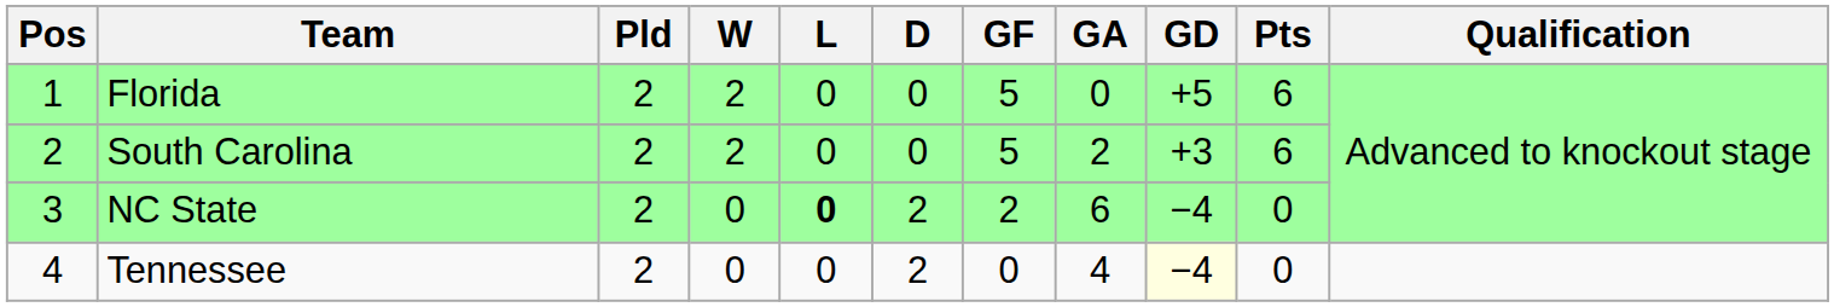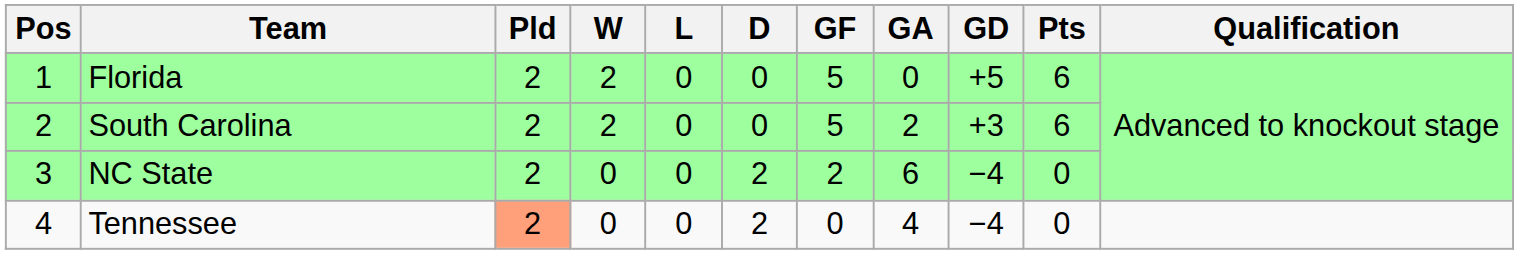NC State | L: bold -> normal
Tennessee | Pld: no background -> lightsalmon background
Tennessee | GD: lightyellow background -> no background
